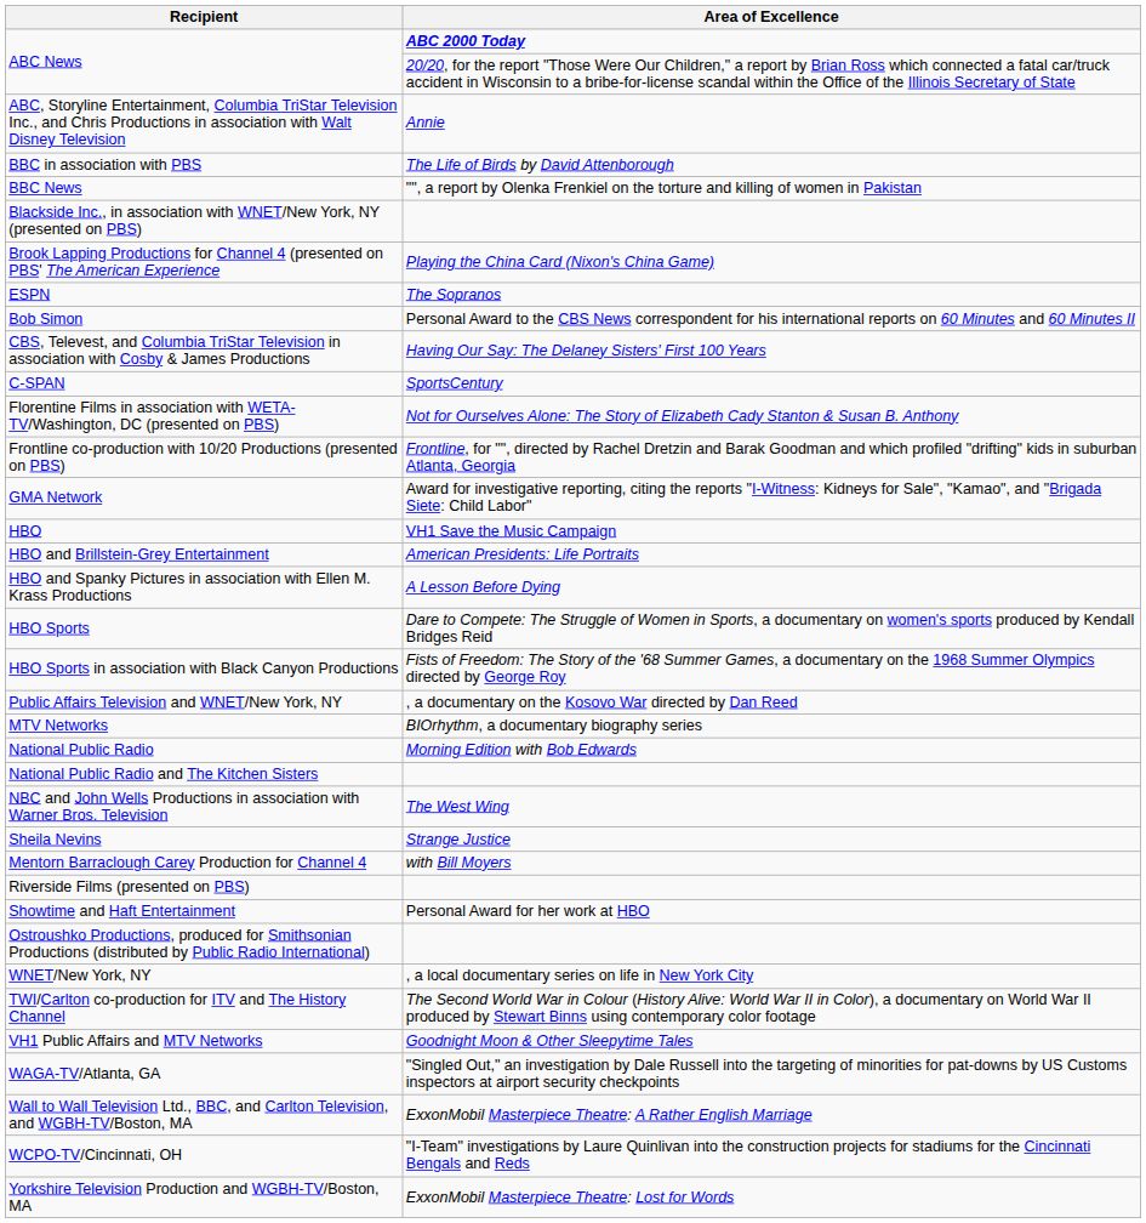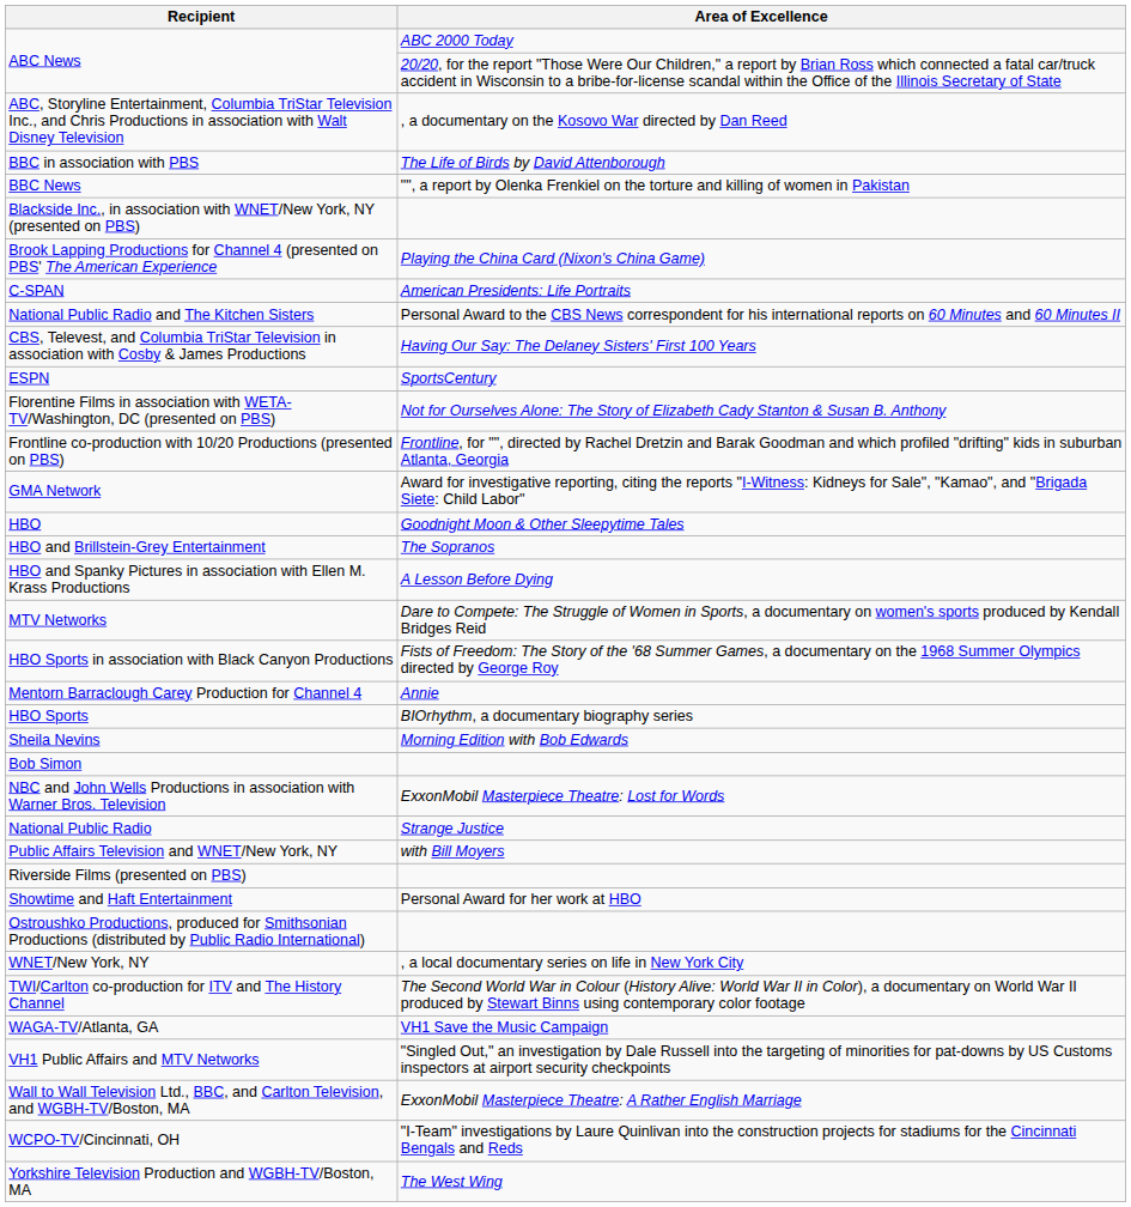row 2 | Area of Excellence: bold -> normal
row 4 | Area of Excellence: Annie -> , a documentary on the Kosovo War directed by Dan Reed
row 9 | Recipient: ESPN -> C-SPAN
row 9 | Area of Excellence: The Sopranos -> American Presidents: Life Portraits
row 10 | Recipient: Bob Simon -> National Public Radio and The Kitchen Sisters
row 12 | Recipient: C-SPAN -> ESPN
row 16 | Area of Excellence: VH1 Save the Music Campaign -> Goodnight Moon & Other Sleepytime Tales
row 17 | Area of Excellence: American Presidents: Life Portraits -> The Sopranos
row 19 | Recipient: HBO Sports -> MTV Networks
row 21 | Recipient: Public Affairs Television and WNET/New York, NY -> Mentorn Barraclough Carey Production for Channel 4
row 21 | Area of Excellence: , a documentary on the Kosovo War directed by Dan Reed -> Annie
row 22 | Recipient: MTV Networks -> HBO Sports
row 23 | Recipient: National Public Radio -> Sheila Nevins
row 24 | Recipient: National Public Radio and The Kitchen Sisters -> Bob Simon
row 25 | Area of Excellence: The West Wing -> ExxonMobil Masterpiece Theatre: Lost for Words
row 26 | Recipient: Sheila Nevins -> National Public Radio
row 27 | Recipient: Mentorn Barraclough Carey Production for Channel 4 -> Public Affairs Television and WNET/New York, NY
row 33 | Recipient: VH1 Public Affairs and MTV Networks -> WAGA-TV/Atlanta, GA
row 33 | Area of Excellence: Goodnight Moon & Other Sleepytime Tales -> VH1 Save the Music Campaign
row 34 | Recipient: WAGA-TV/Atlanta, GA -> VH1 Public Affairs and MTV Networks
row 37 | Area of Excellence: ExxonMobil Masterpiece Theatre: Lost for Words -> The West Wing
